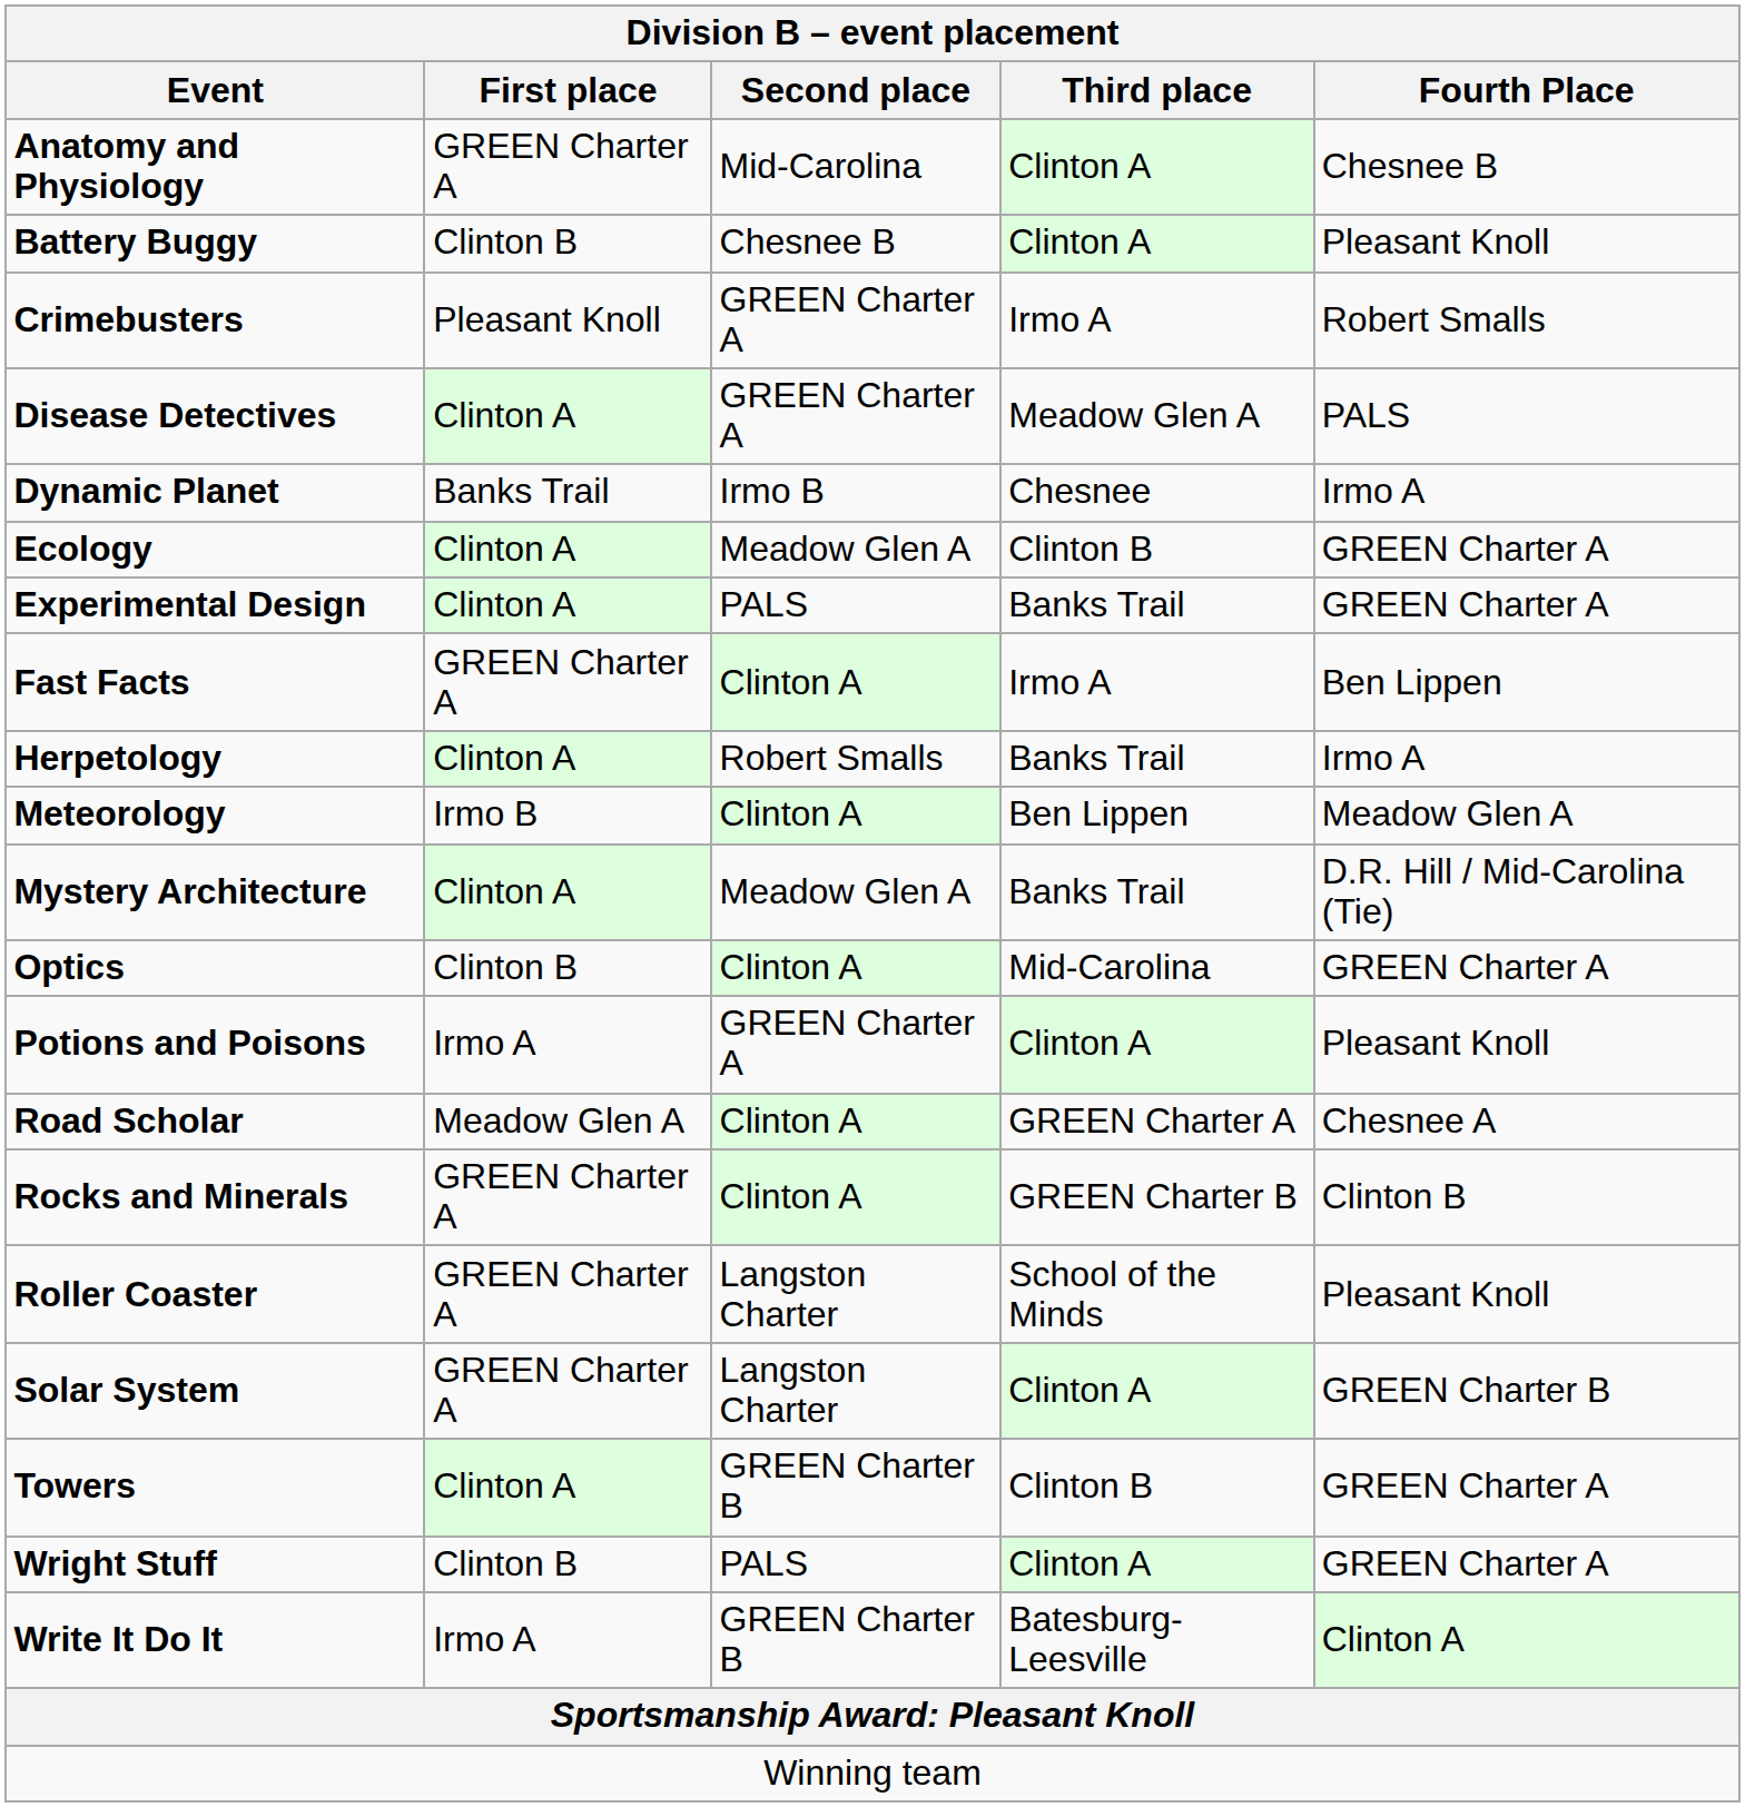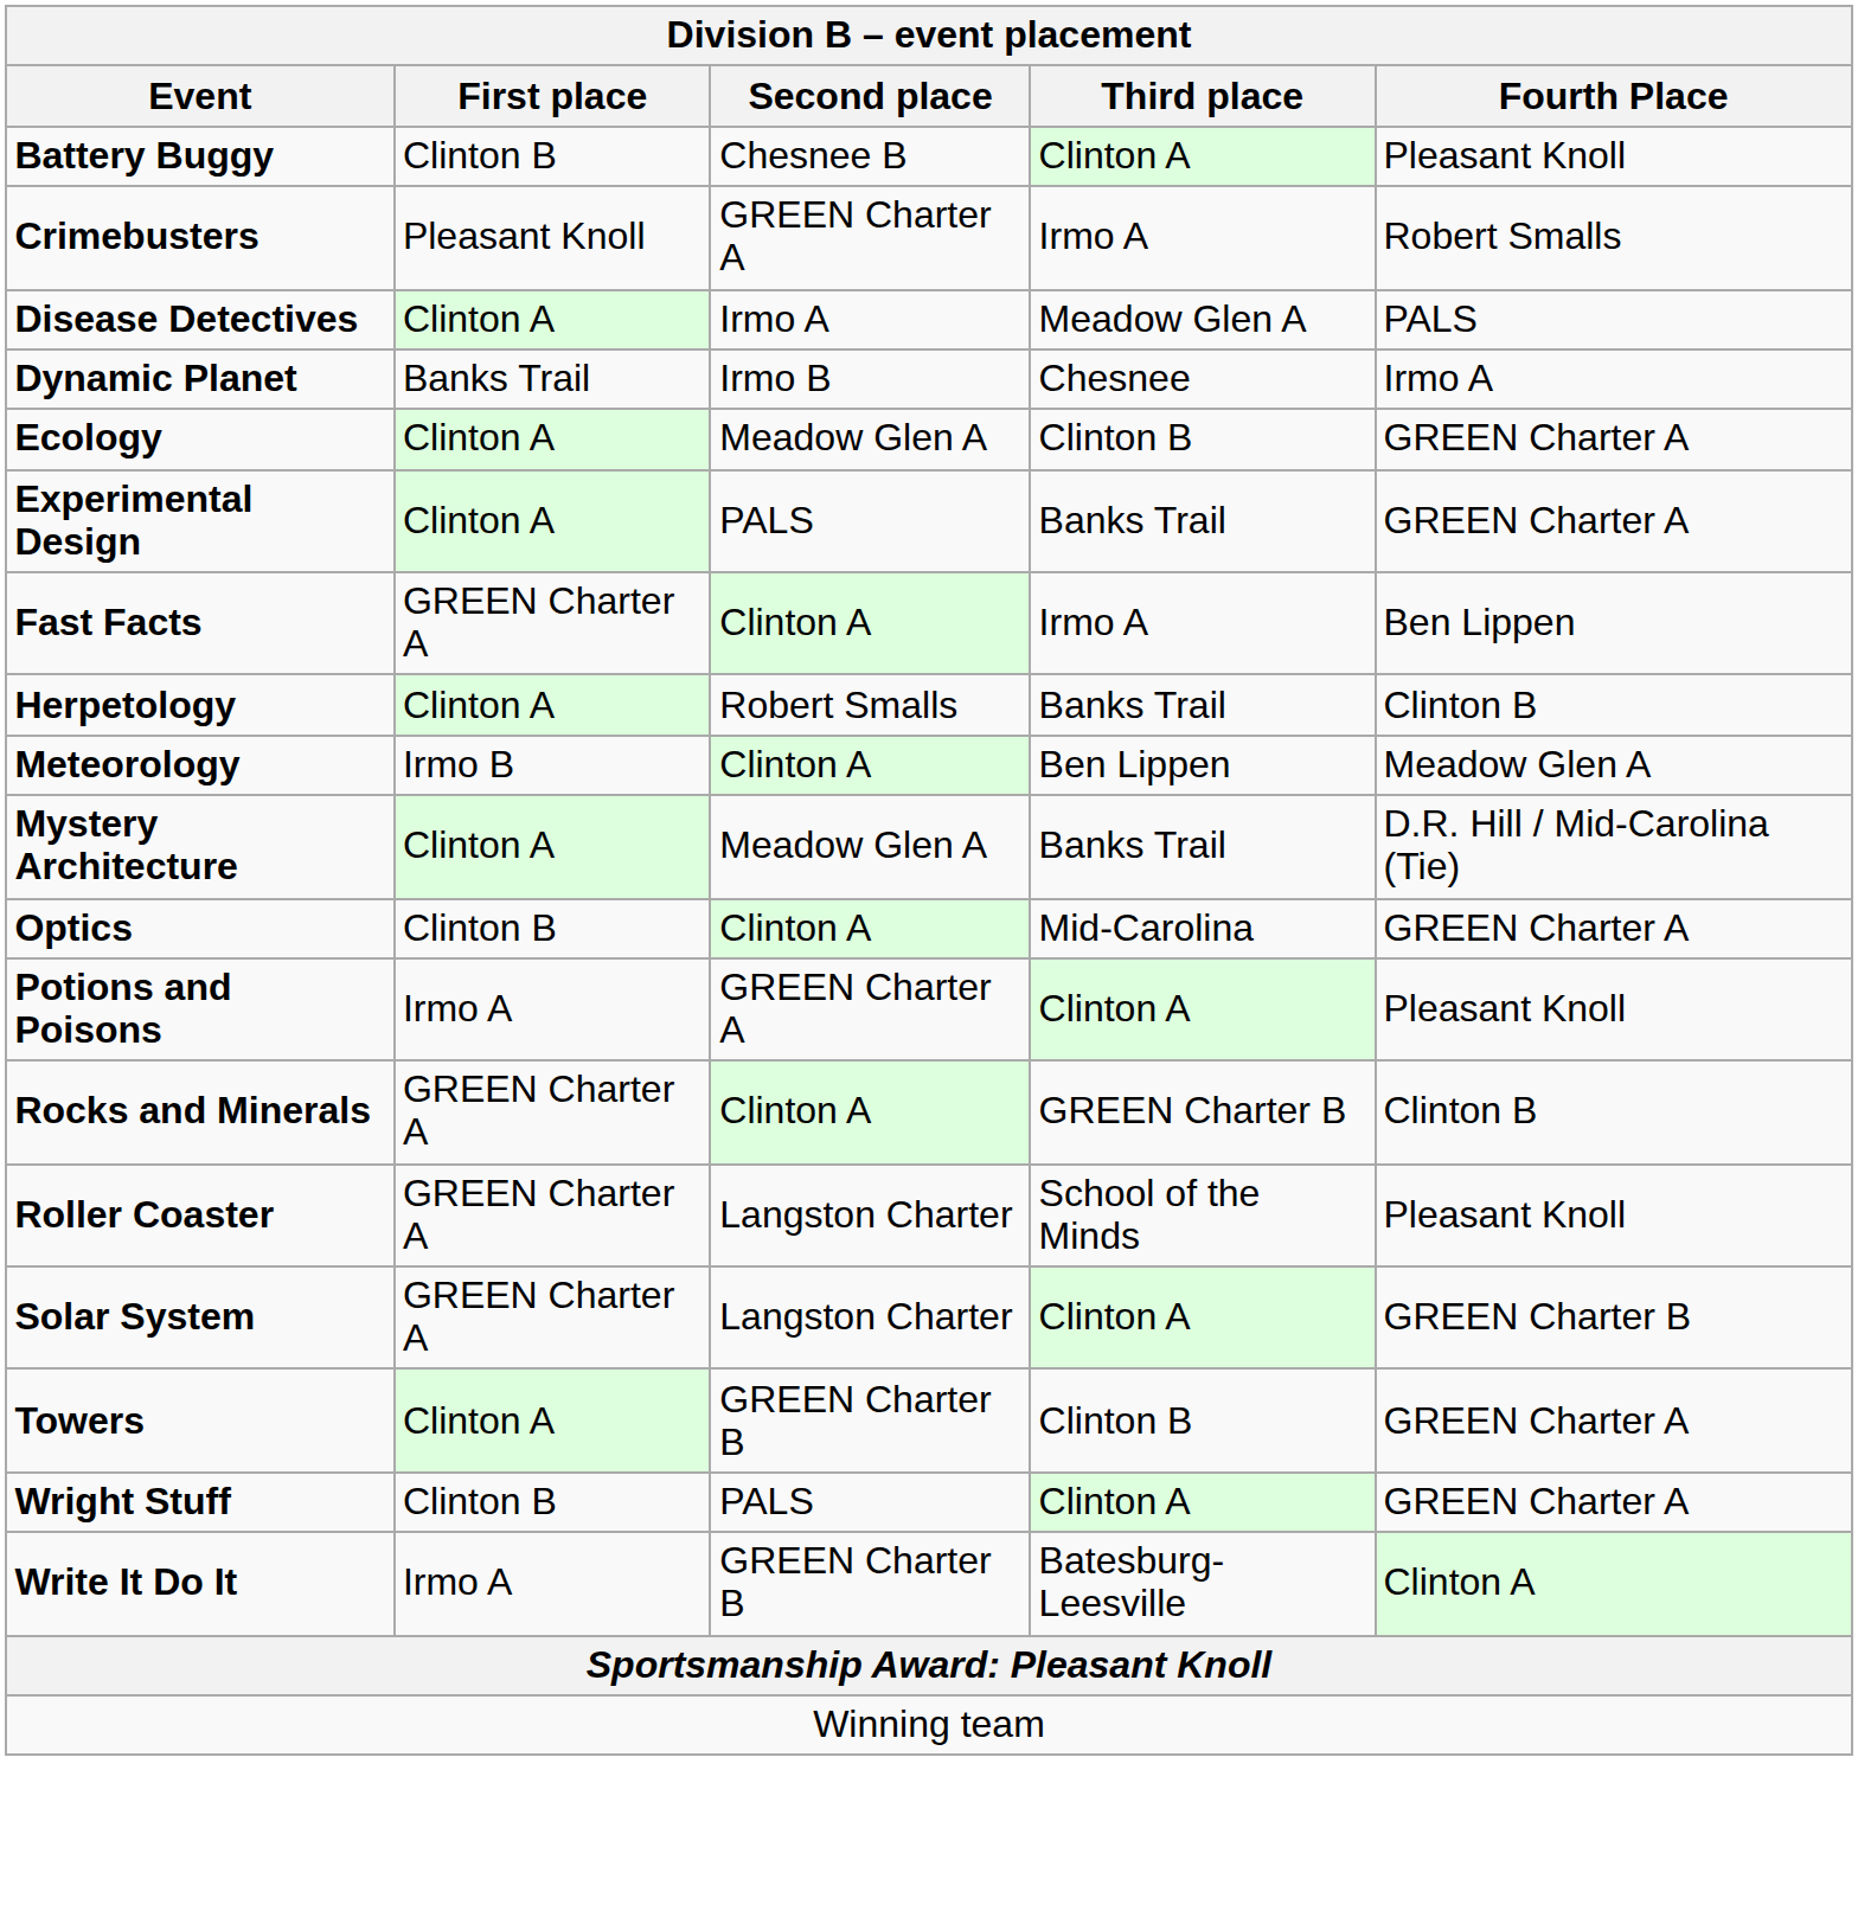- row: Anatomy and Physiology | GREEN Charter A | Mid-Carolina | Clinton A | Chesnee B
Disease Detectives | Second place: GREEN Charter A -> Irmo A
Herpetology | Fourth Place: Irmo A -> Clinton B
- row: Road Scholar | Meadow Glen A | Clinton A | GREEN Charter A | Chesnee A
